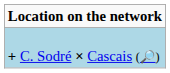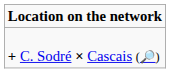row 2 | column 1: lightblue background -> no background
